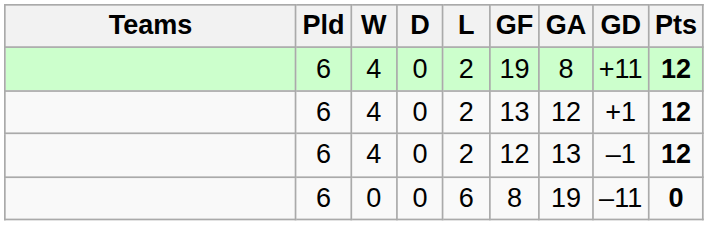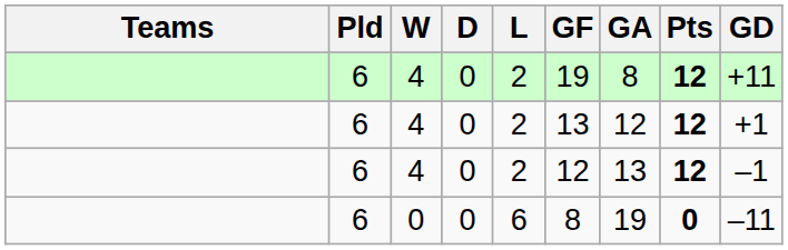columns swapped: GD <-> Pts
